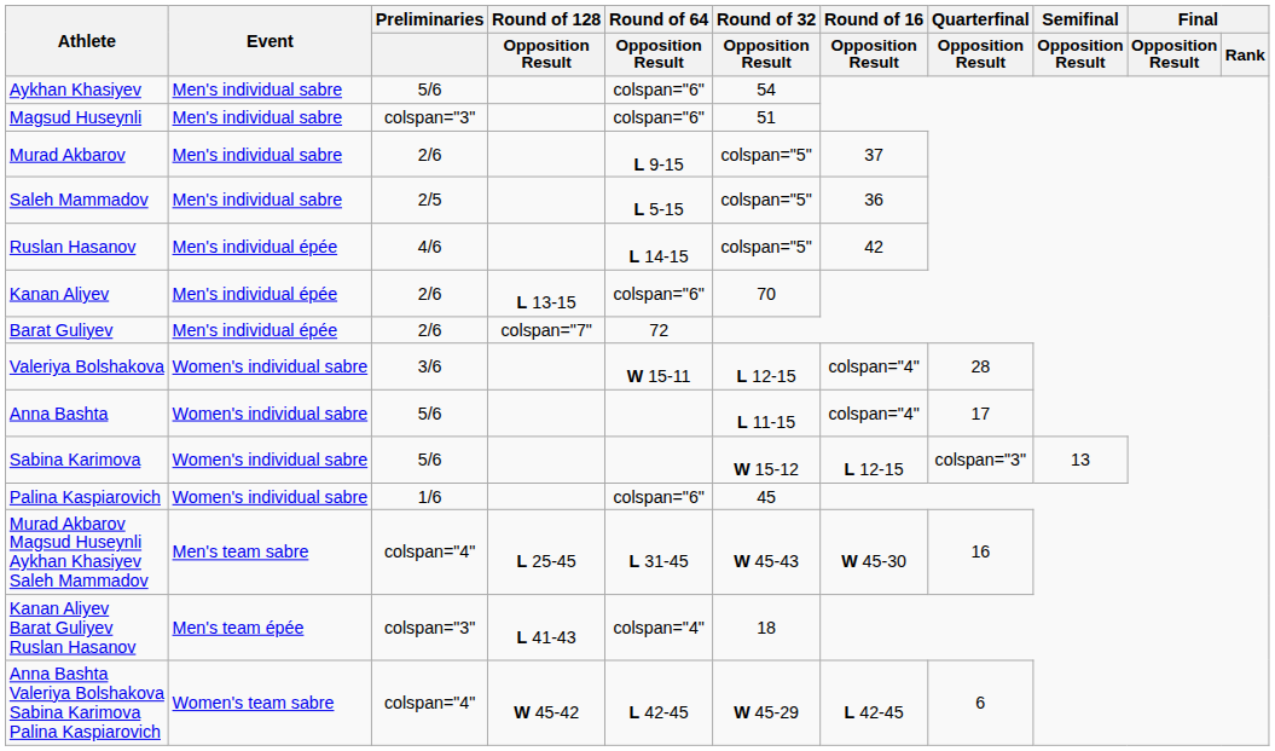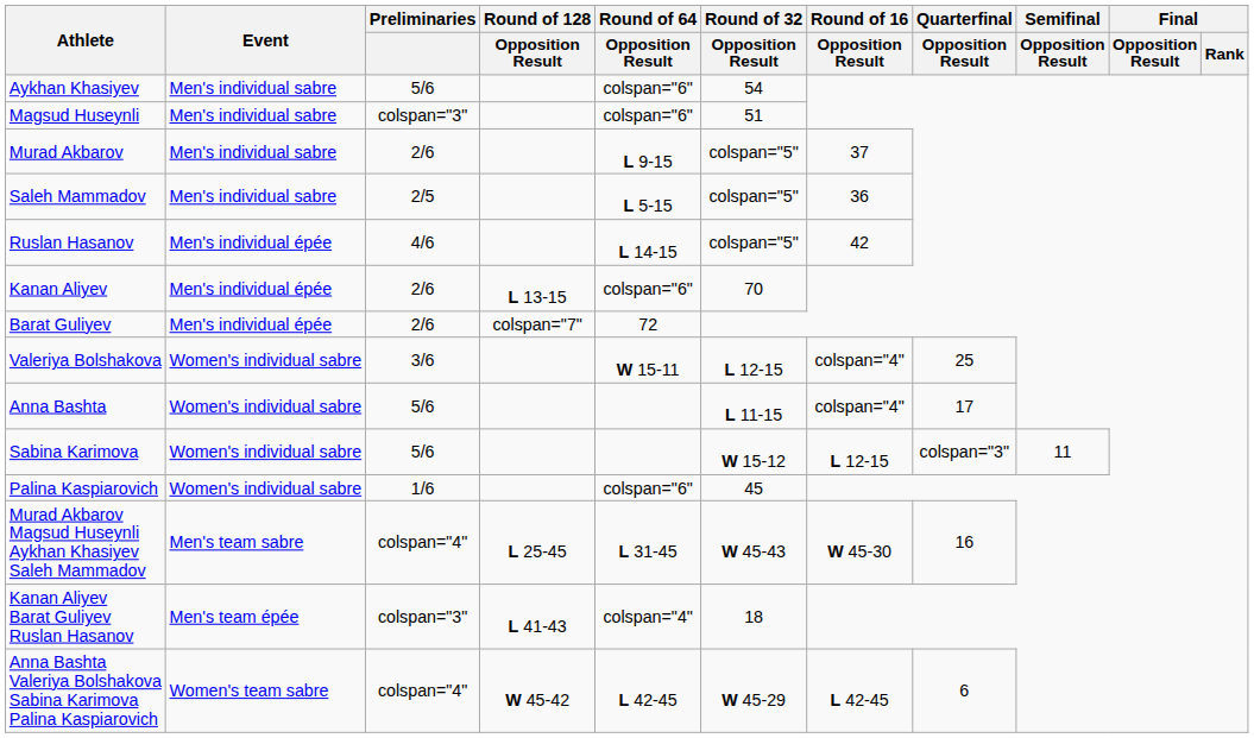Valeriya Bolshakova | Quarterfinal / Opposition Result: 28 -> 25
Sabina Karimova | Semifinal / Opposition Result: 13 -> 11
